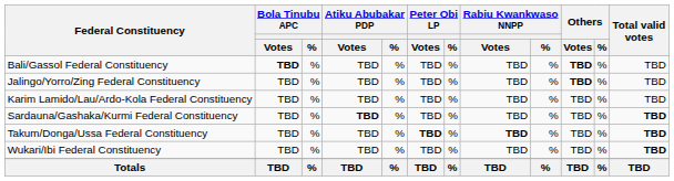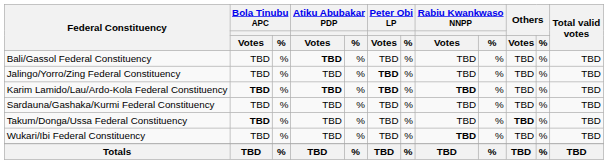Bali/Gassol Federal Constituency | Bola Tinubu APC / Votes: bold -> normal
Bali/Gassol Federal Constituency | Atiku Abubakar PDP / Votes: normal -> bold
Bali/Gassol Federal Constituency | Others / Votes: bold -> normal
Jalingo/Yorro/Zing Federal Constituency | Peter Obi LP / Votes: normal -> bold
Jalingo/Yorro/Zing Federal Constituency | Others / Votes: bold -> normal
Karim Lamido/Lau/Ardo-Kola Federal Constituency | Bola Tinubu APC / Votes: normal -> bold
Karim Lamido/Lau/Ardo-Kola Federal Constituency | Atiku Abubakar PDP / Votes: normal -> bold
Karim Lamido/Lau/Ardo-Kola Federal Constituency | Peter Obi LP / Votes: normal -> bold
Karim Lamido/Lau/Ardo-Kola Federal Constituency | Rabiu Kwankwaso NNPP / Votes: normal -> bold
Sardauna/Gashaka/Kurmi Federal Constituency | Atiku Abubakar PDP / Votes: bold -> normal
Sardauna/Gashaka/Kurmi Federal Constituency | Total valid votes: bold -> normal
Takum/Donga/Ussa Federal Constituency | Bola Tinubu APC / Votes: normal -> bold
Takum/Donga/Ussa Federal Constituency | Peter Obi LP / Votes: bold -> normal
Takum/Donga/Ussa Federal Constituency | Rabiu Kwankwaso NNPP / Votes: bold -> normal
Takum/Donga/Ussa Federal Constituency | Others / Votes: normal -> bold
Takum/Donga/Ussa Federal Constituency | Total valid votes: bold -> normal
Wukari/Ibi Federal Constituency | Rabiu Kwankwaso NNPP / Votes: normal -> bold
Wukari/Ibi Federal Constituency | Total valid votes: bold -> normal
